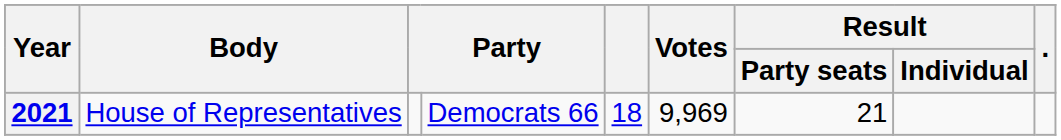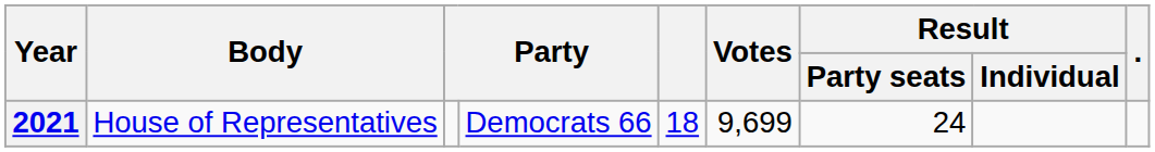2021 | Votes: 9,969 -> 9,699
2021 | Result / Party seats: 21 -> 24
